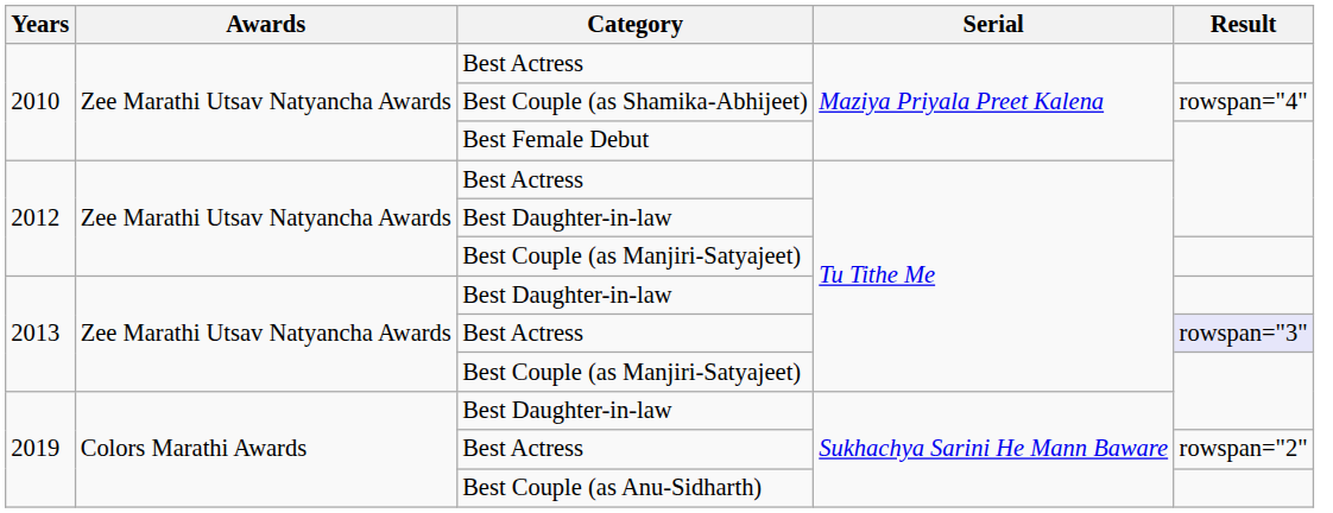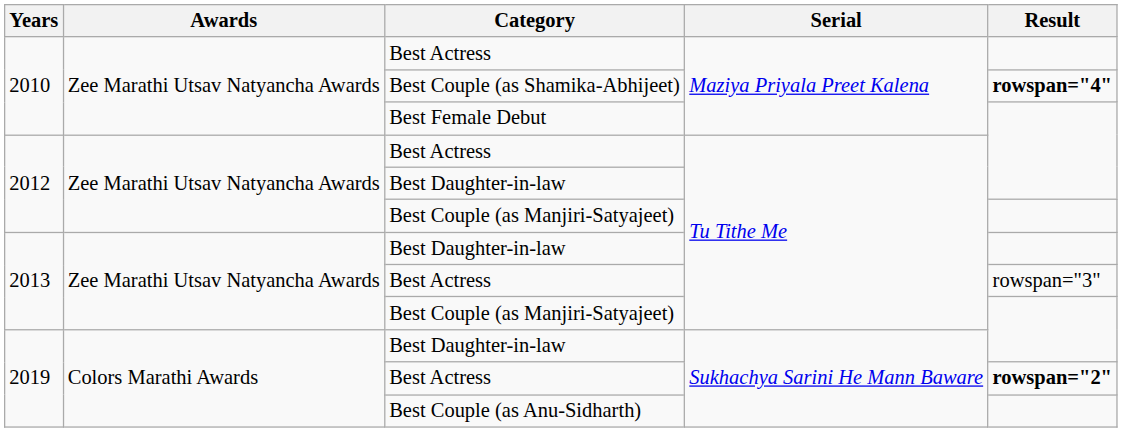Best Couple (as Shamika-Abhijeet) | Result: normal -> bold
2013 / Best Actress | Result: lavender background -> no background
2019 / Best Actress | Result: normal -> bold
